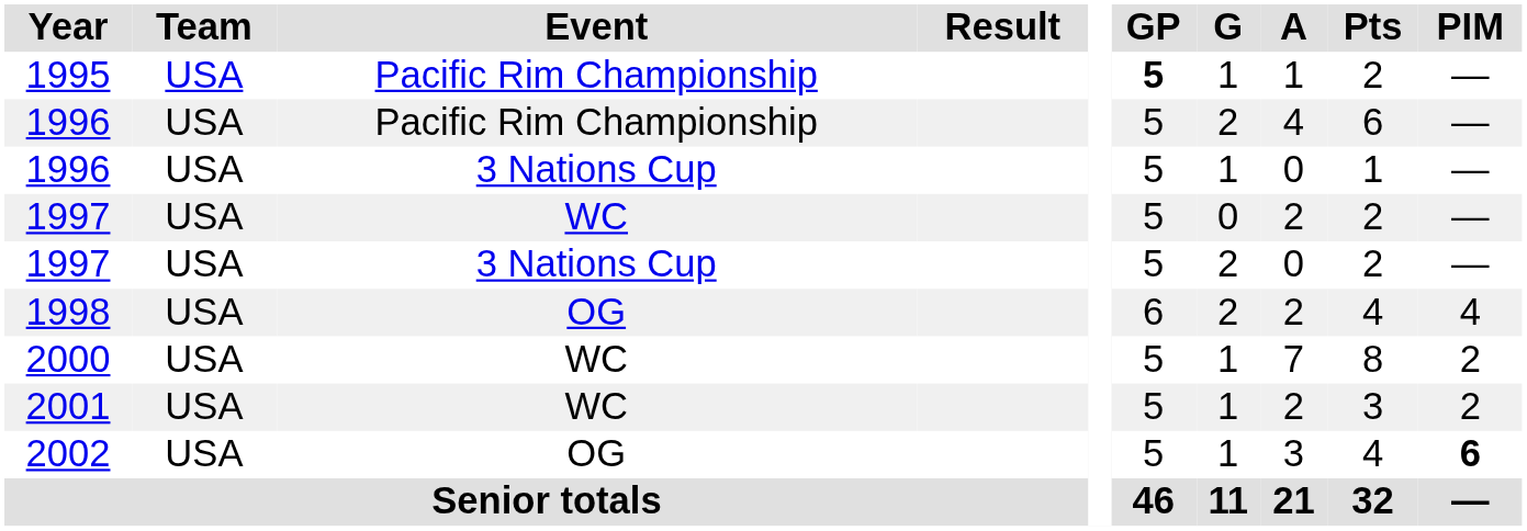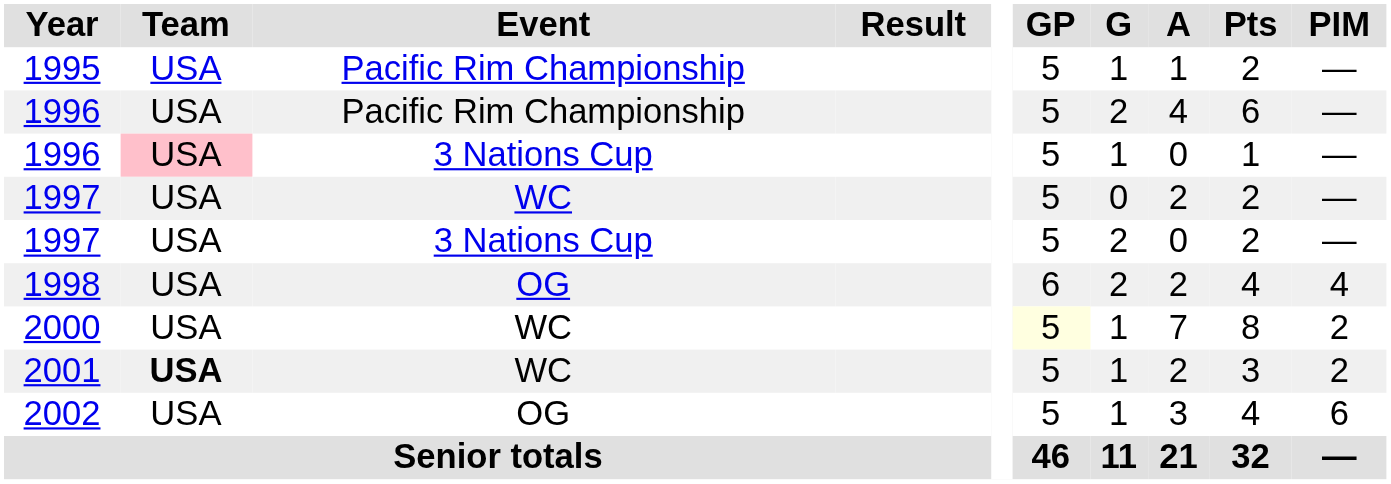1995 | GP: bold -> normal
1996 / 3 Nations Cup | Team: no background -> pink background
2000 | GP: no background -> lightyellow background
2001 | Team: normal -> bold
2002 | PIM: bold -> normal
